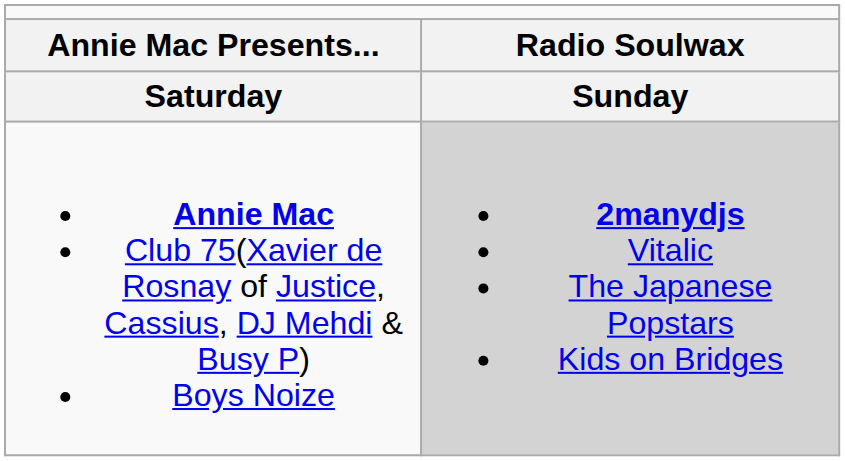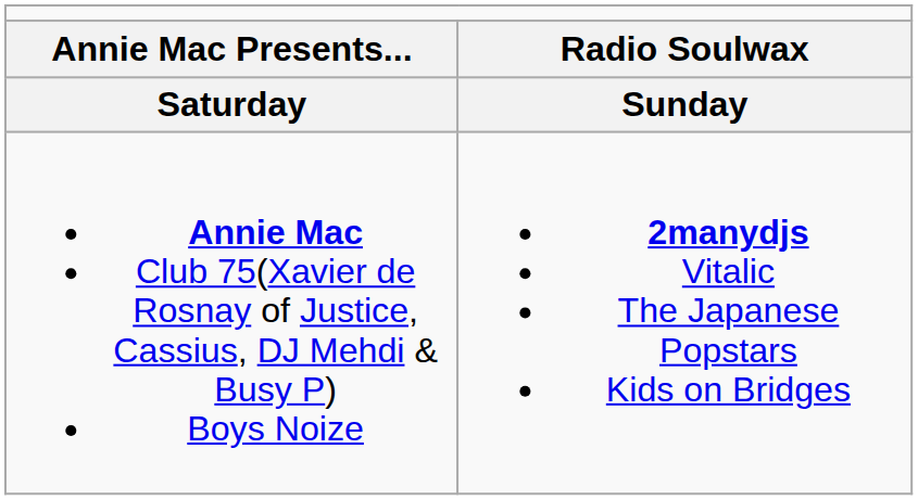row 4 | column 2: lightgrey background -> no background
